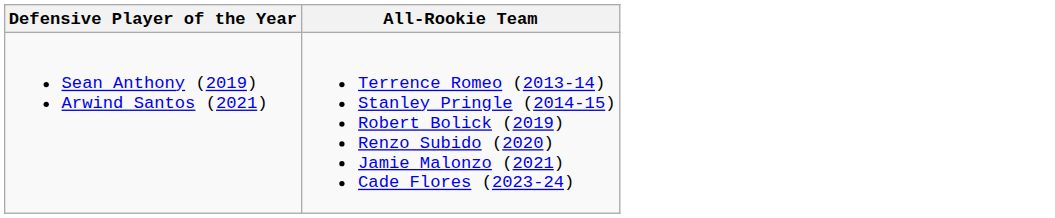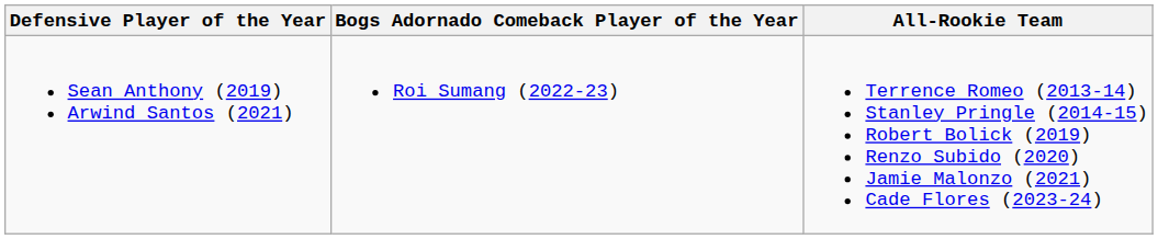+ column: Bogs Adornado Comeback Player of the Year | Roi Sumang (2022-23)
